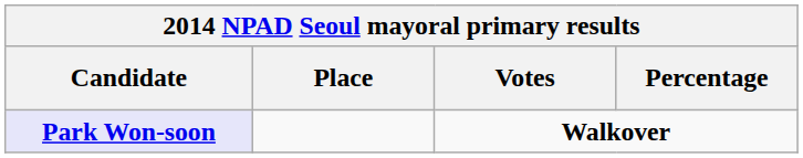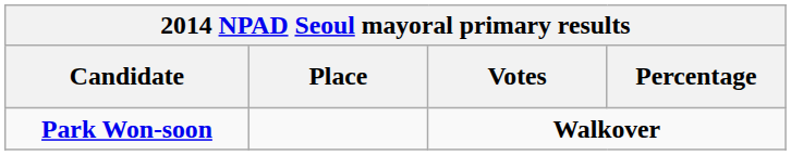Park Won-soon | Candidate: lavender background -> no background
